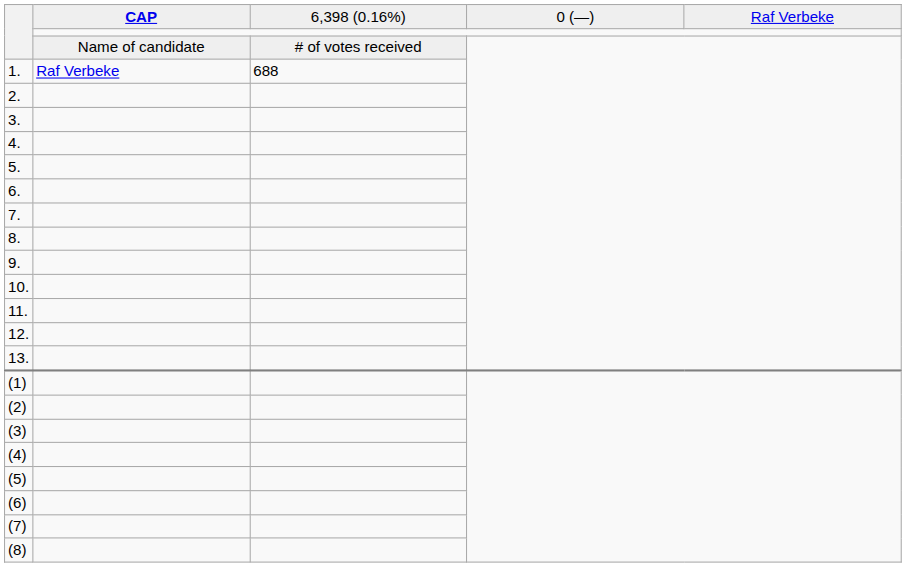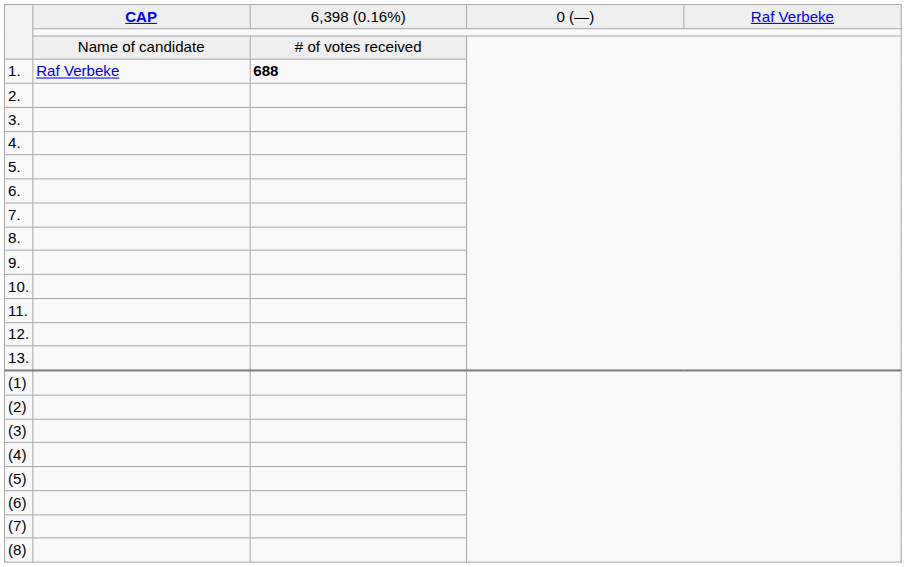1. | column 3: normal -> bold
